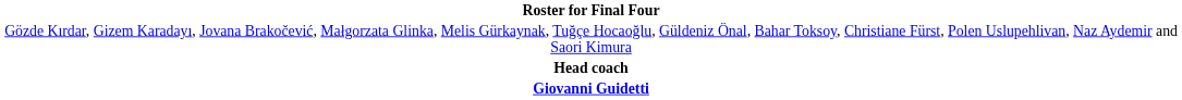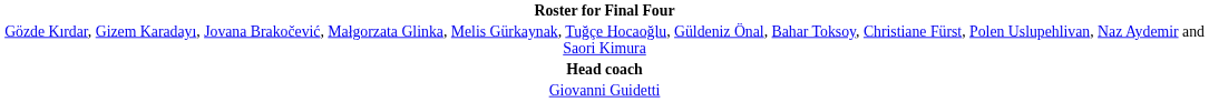row 4 | column 1: bold -> normal
